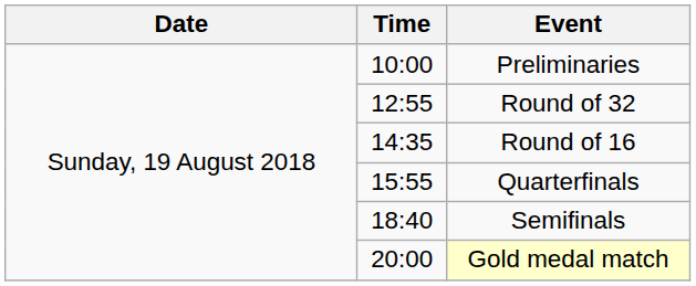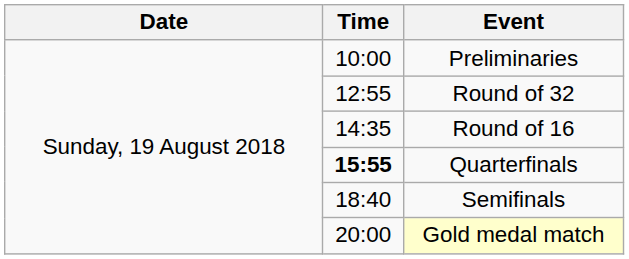Quarterfinals | Time: normal -> bold
